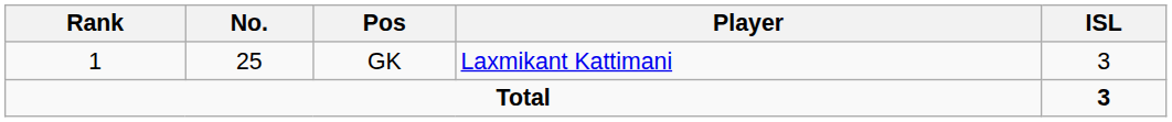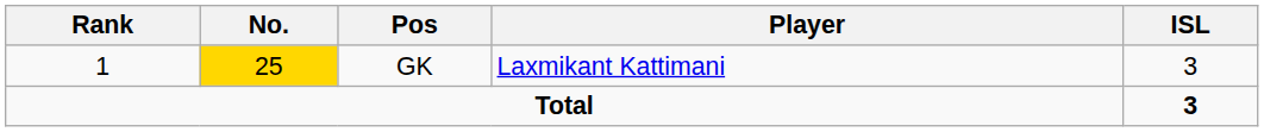1 | No.: no background -> gold background
